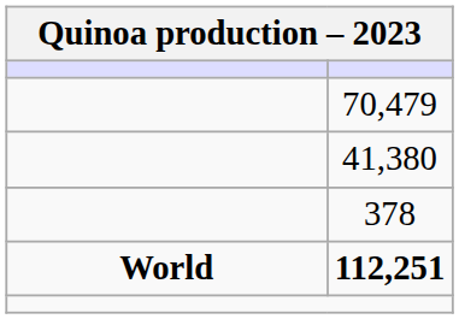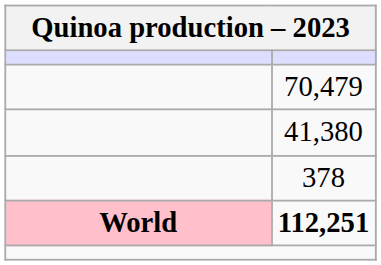112,251 | column 1: no background -> pink background
